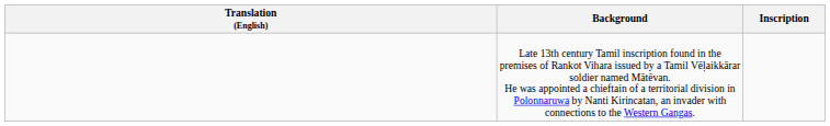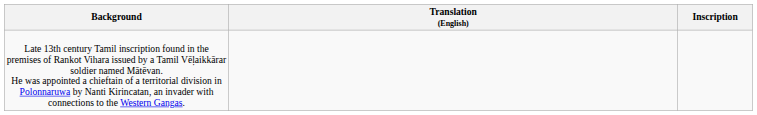columns swapped: Background <-> Translation (English)
